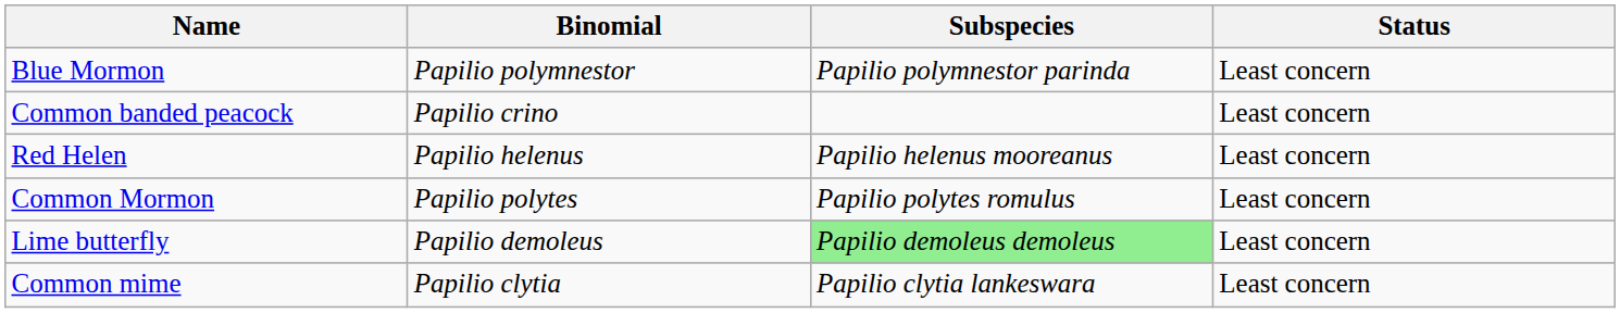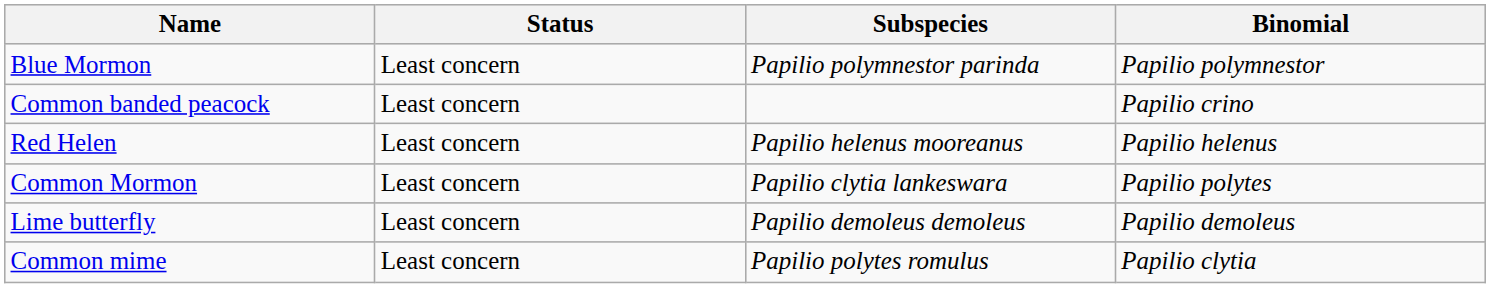columns swapped: Binomial <-> Status
Common Mormon | Subspecies: Papilio polytes romulus -> Papilio clytia lankeswara
Lime butterfly | Subspecies: lightgreen background -> no background
Common mime | Subspecies: Papilio clytia lankeswara -> Papilio polytes romulus
